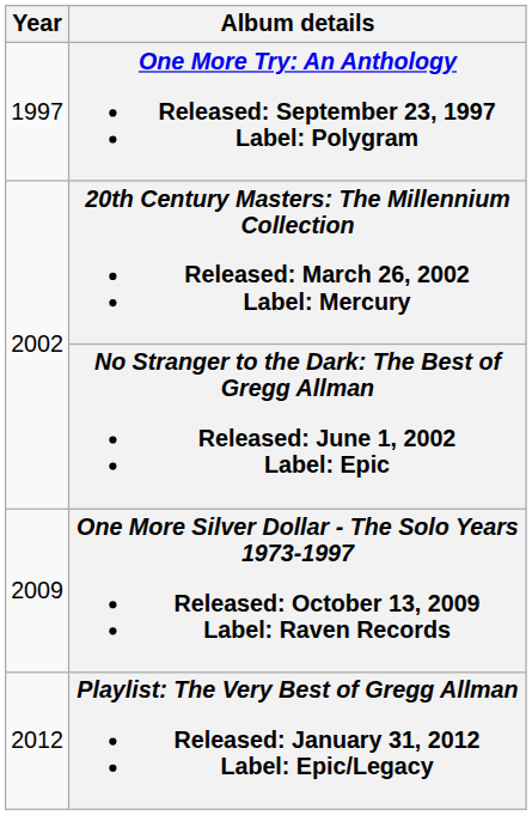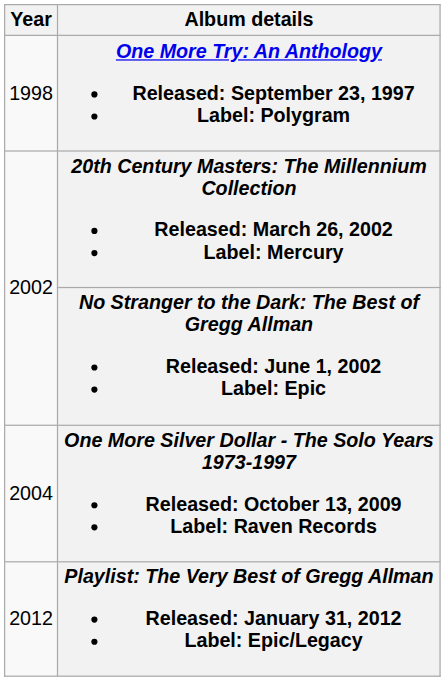row 2 | Year: 1997 -> 1998
row 5 | Year: 2009 -> 2004
